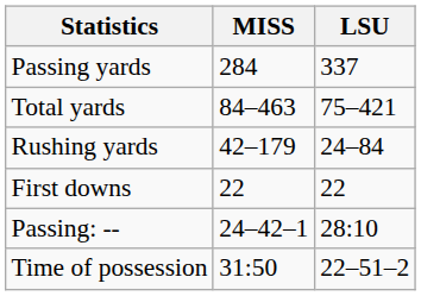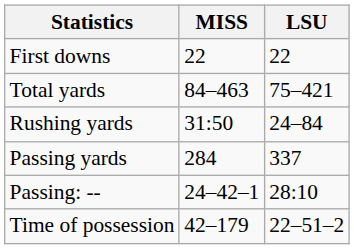rows swapped: First downs <-> Passing yards
Rushing yards | MISS: 42–179 -> 31:50
Time of possession | MISS: 31:50 -> 42–179
